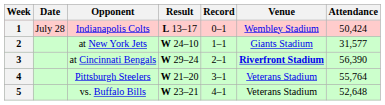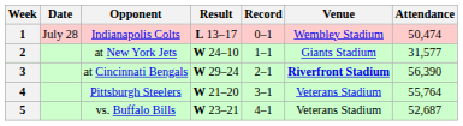1 | Attendance: 50,424 -> 50,474
5 | Attendance: 52,648 -> 52,687
